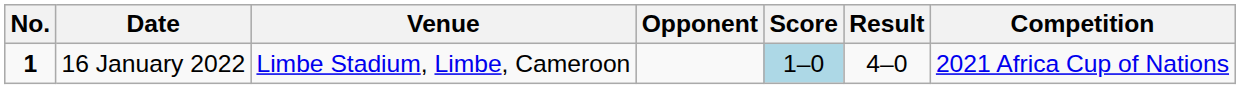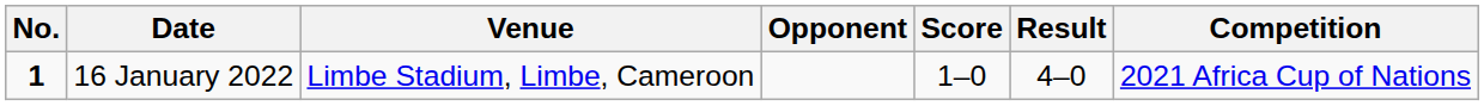16 January 2022 | Score: lightblue background -> no background
